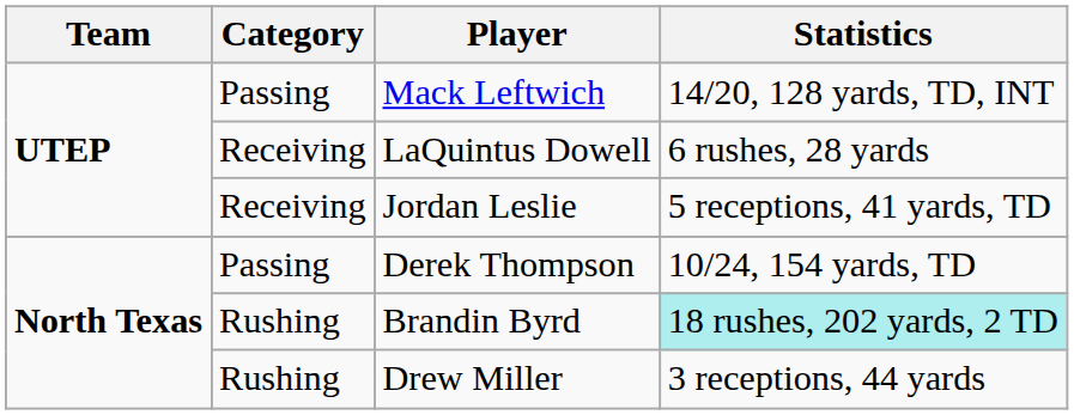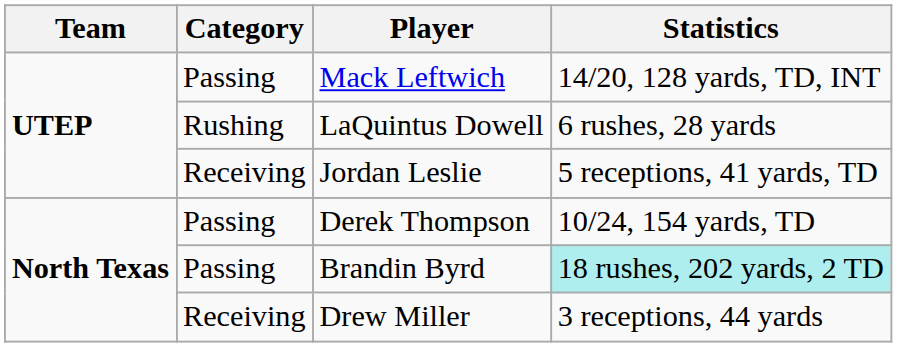LaQuintus Dowell | Category: Receiving -> Rushing
Brandin Byrd | Category: Rushing -> Passing
Drew Miller | Category: Rushing -> Receiving
